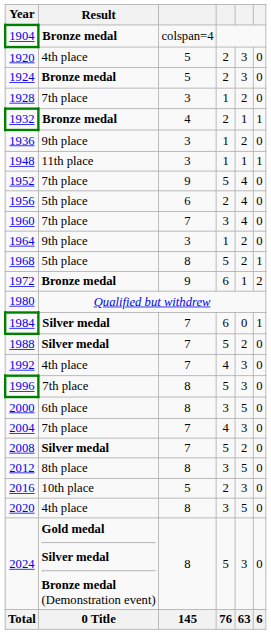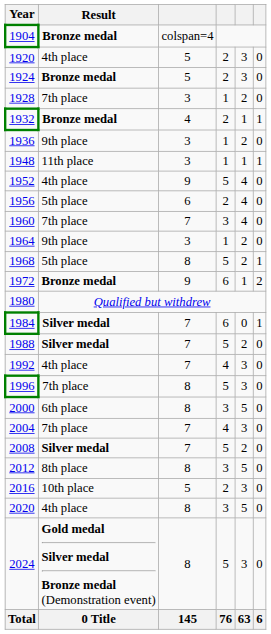1952 | Result: 7th place -> 4th place
